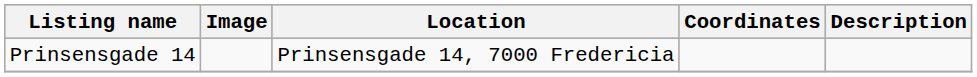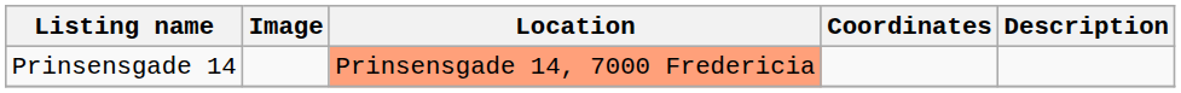Prinsensgade 14 | Location: no background -> lightsalmon background
